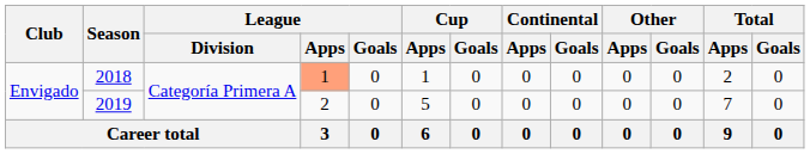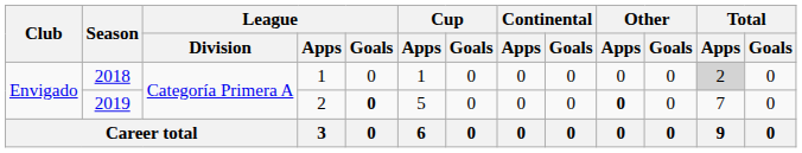2018 | League / Apps: lightsalmon background -> no background
2018 | Total / Apps: no background -> lightgrey background
2019 | League / Goals: normal -> bold
2019 | Other / Apps: normal -> bold
